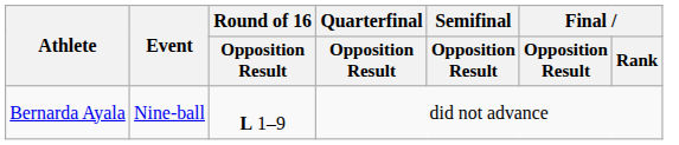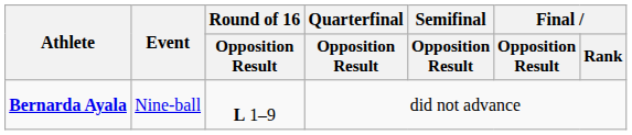Bernarda Ayala | Athlete: normal -> bold
